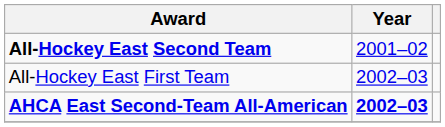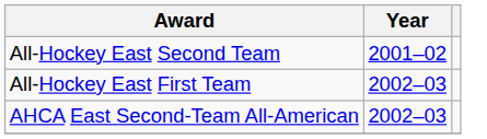row 2 | Award: bold -> normal
row 4 | Award: bold -> normal
row 4 | Year: bold -> normal
